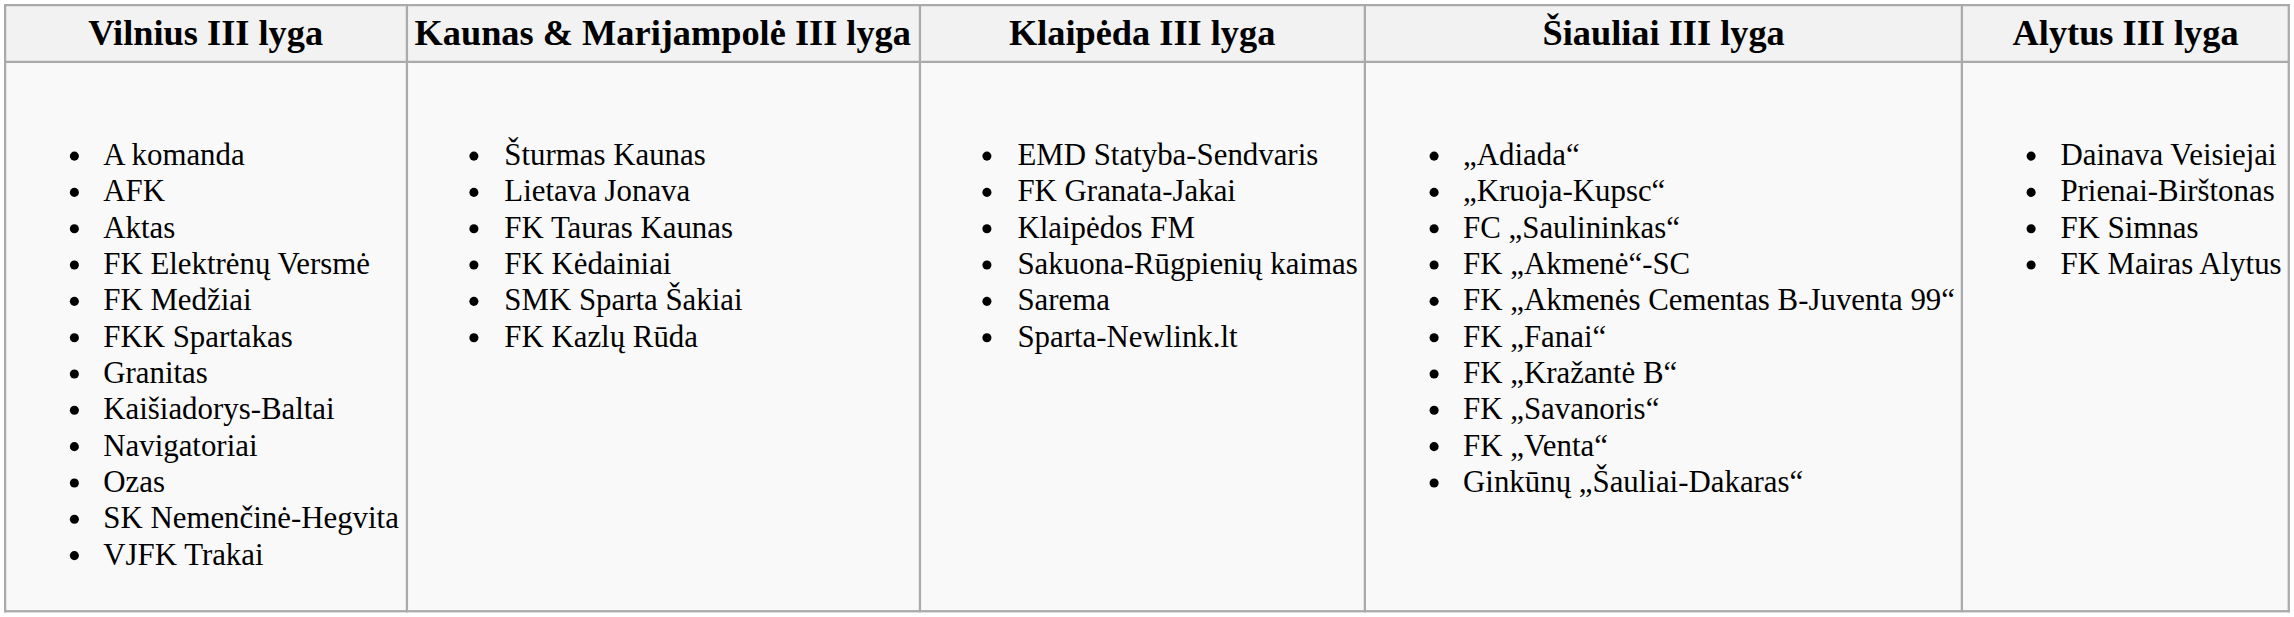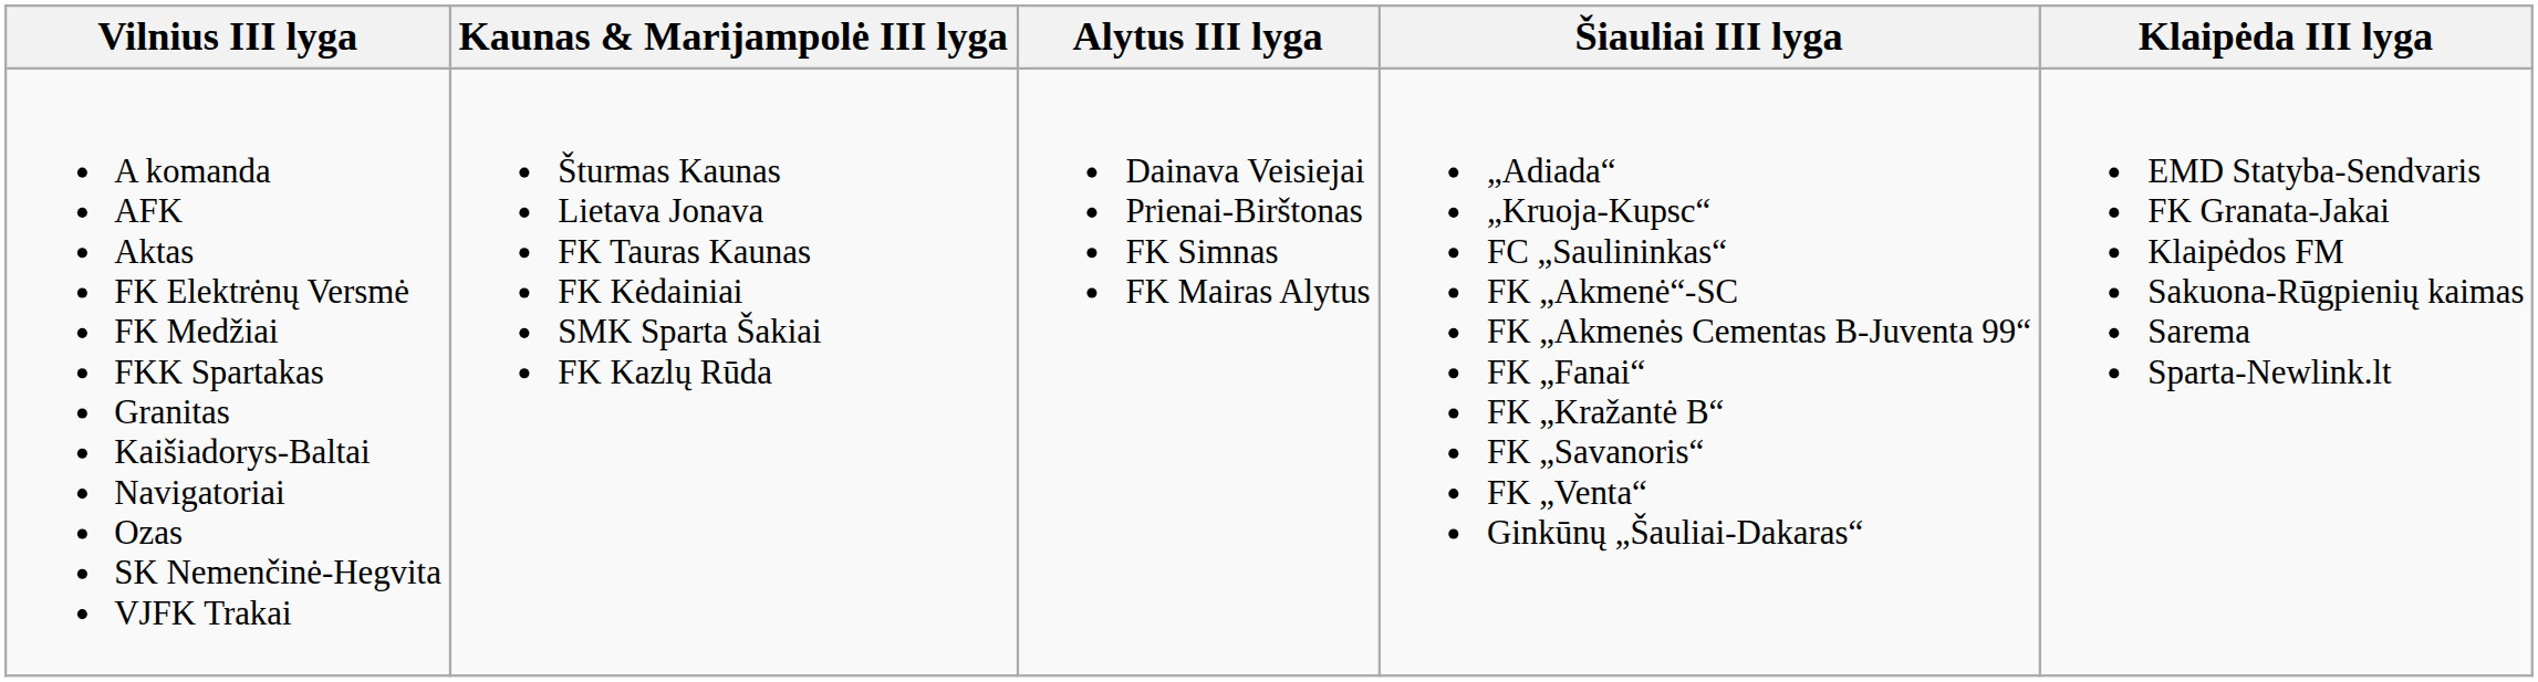columns swapped: Klaipėda III lyga <-> Alytus III lyga
